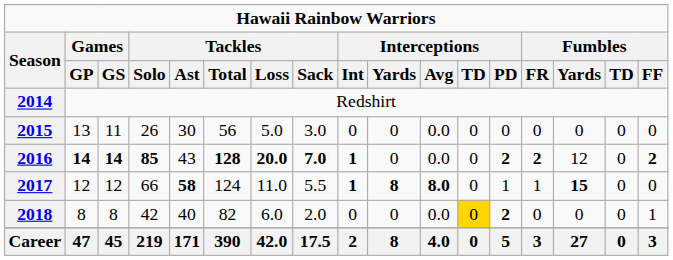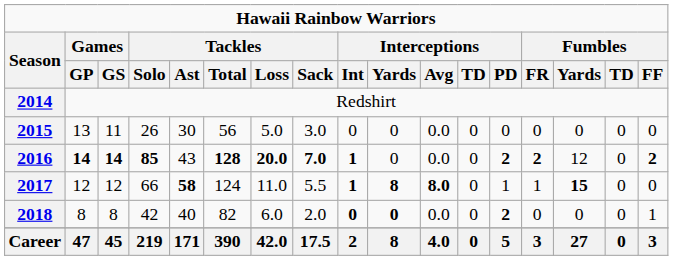2018 | Interceptions / Int: normal -> bold
2018 | Interceptions / Yards: normal -> bold
2018 | Interceptions / TD: gold background -> no background
